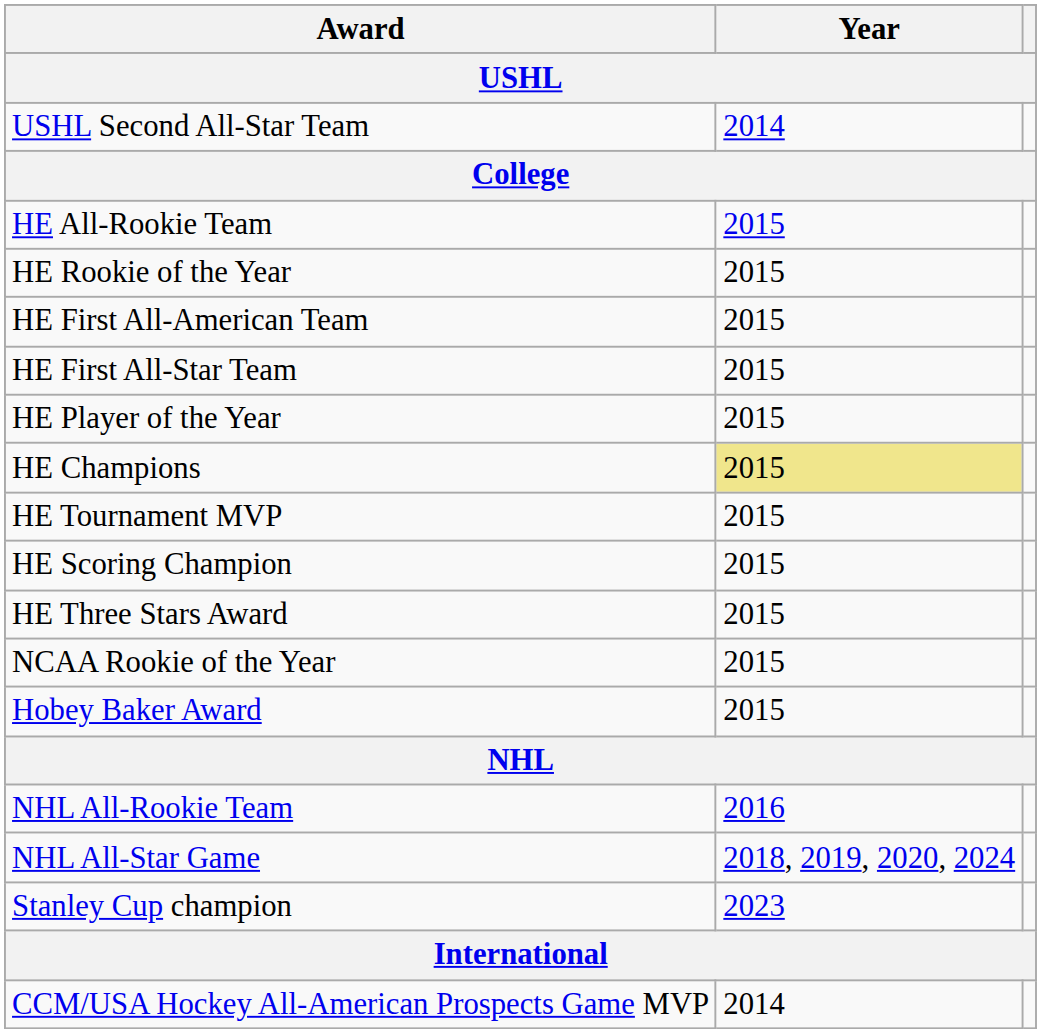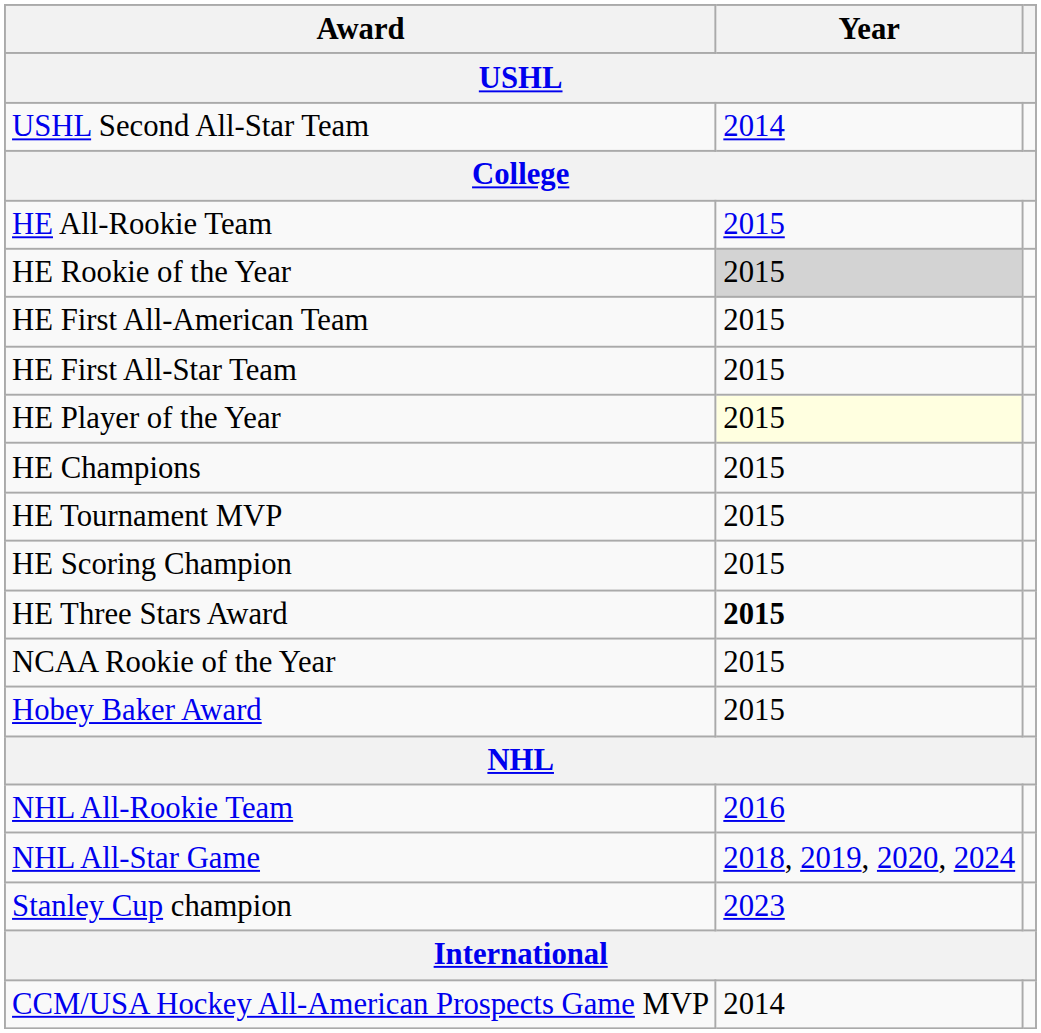HE Rookie of the Year | Year: no background -> lightgrey background
HE Player of the Year | Year: no background -> lightyellow background
HE Champions | Year: khaki background -> no background
HE Three Stars Award | Year: normal -> bold
